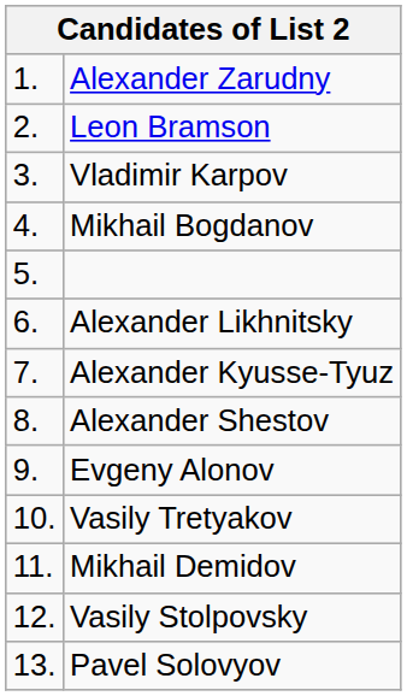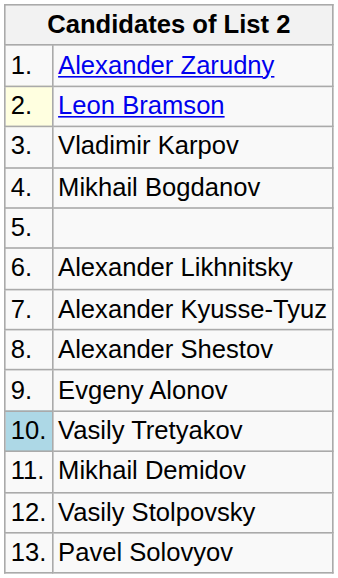Leon Bramson | column 1: no background -> lightyellow background
Vasily Tretyakov | column 1: no background -> lightblue background
